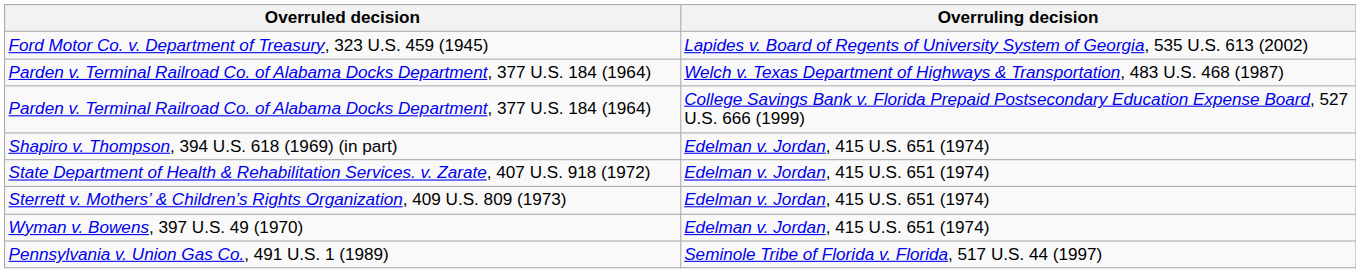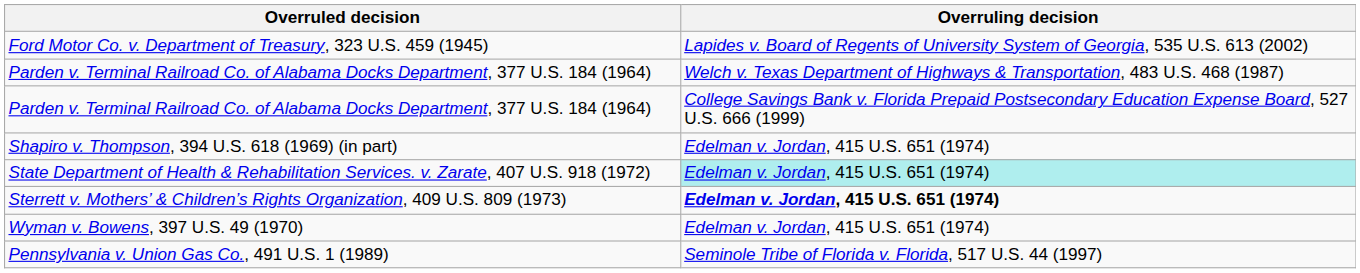row 6 | Overruling decision: no background -> paleturquoise background
row 7 | Overruling decision: normal -> bold
